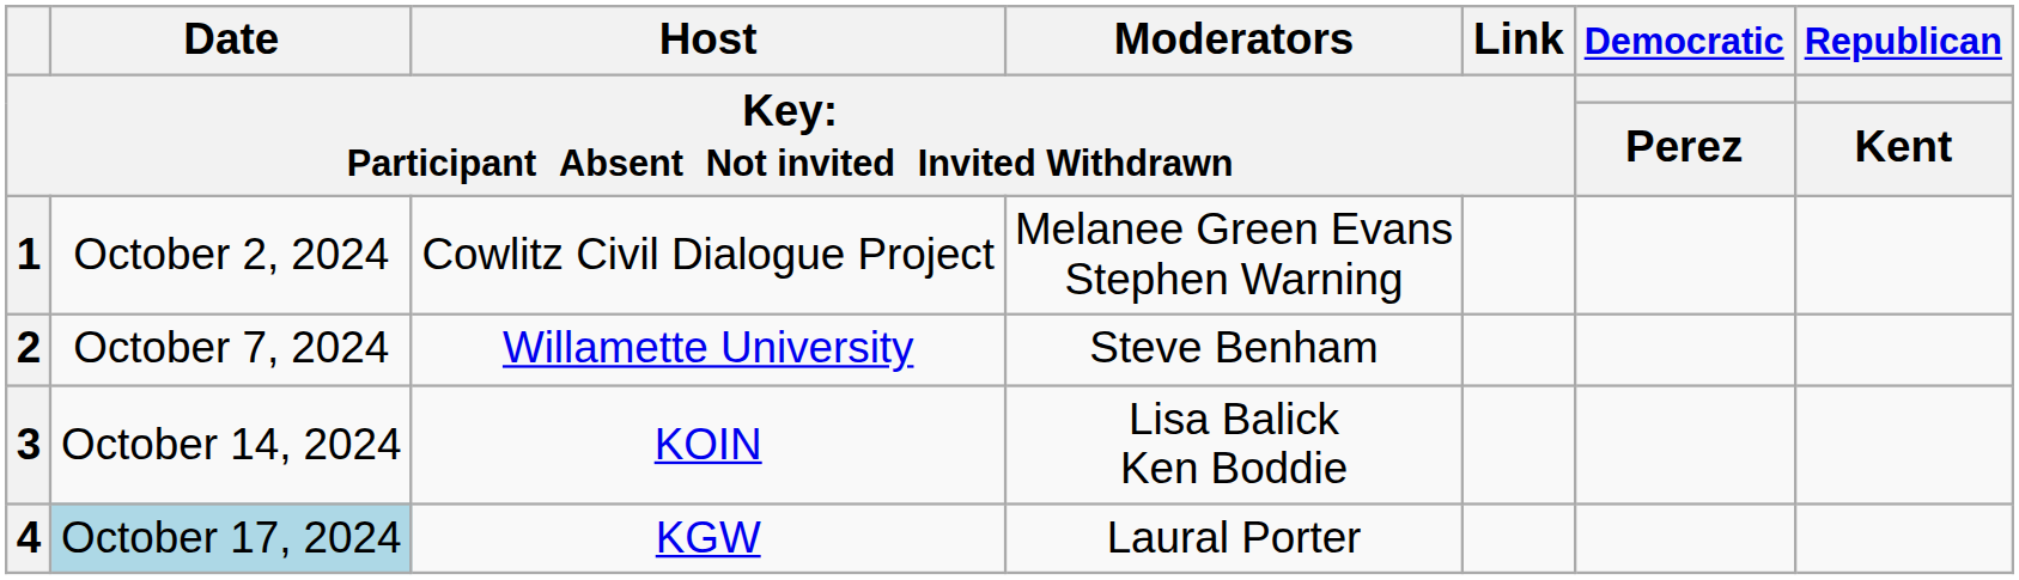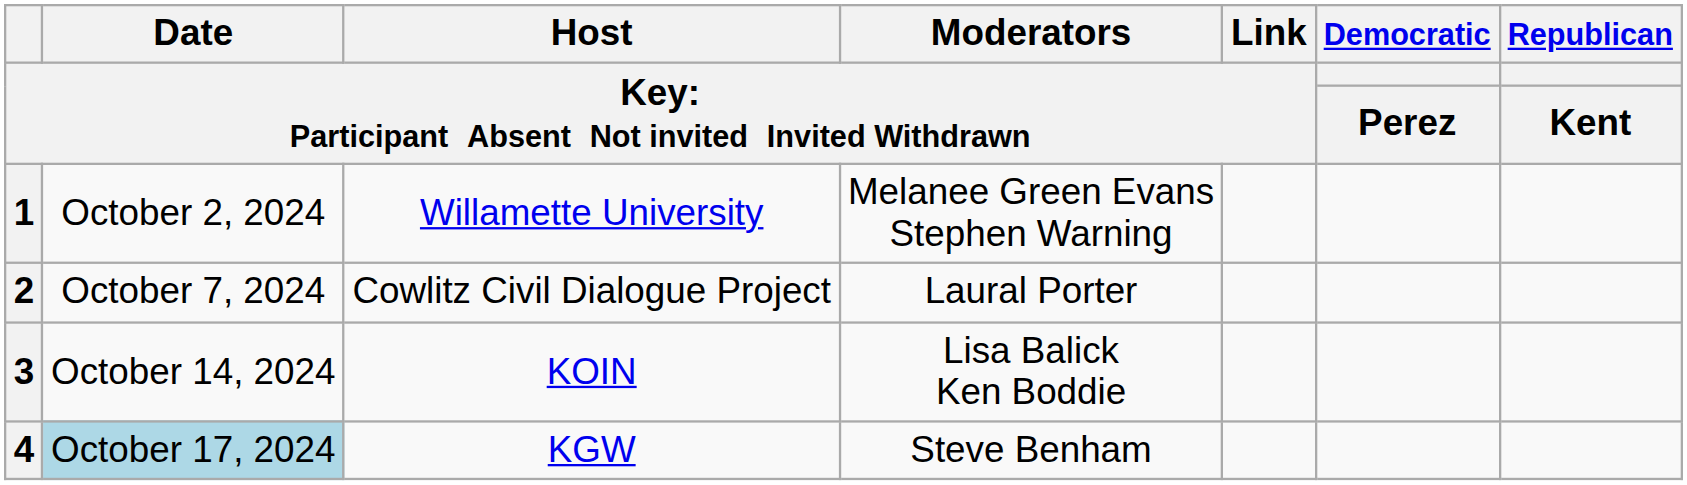1 | column 3: Cowlitz Civil Dialogue Project -> Willamette University
2 | column 3: Willamette University -> Cowlitz Civil Dialogue Project
2 | column 4: Steve Benham -> Laural Porter
4 | column 4: Laural Porter -> Steve Benham
